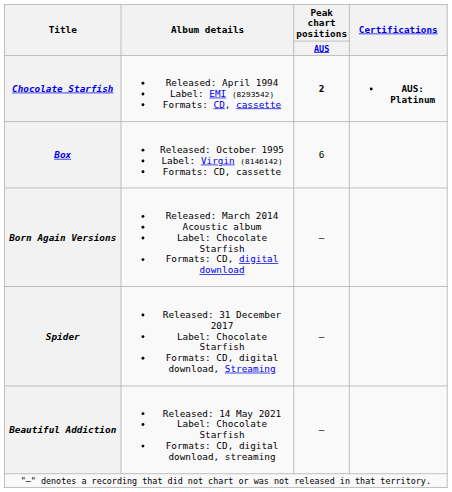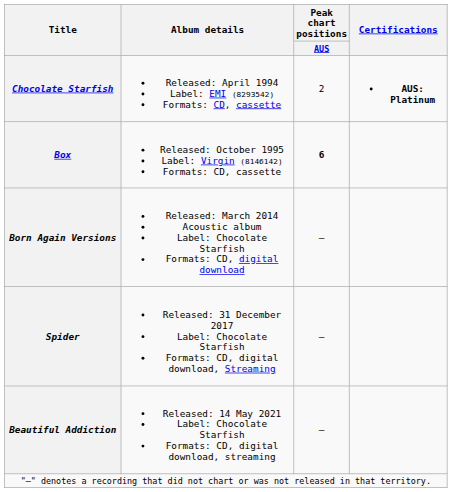Chocolate Starfish | Peak chart positions / AUS: bold -> normal
Box | Peak chart positions / AUS: normal -> bold
